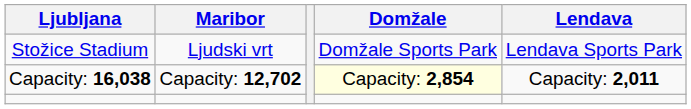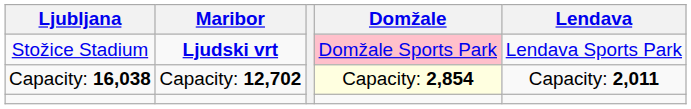Stožice Stadium | Maribor: normal -> bold
Stožice Stadium | Domžale: no background -> pink background
